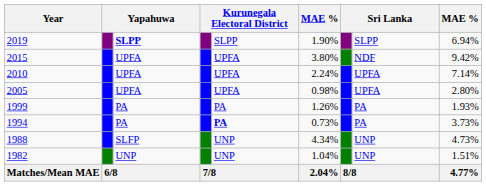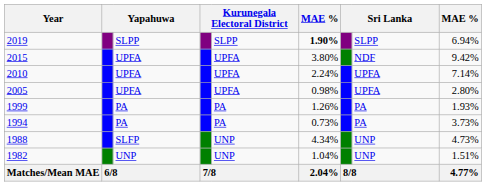2019 | column 3: bold -> normal
2019 | column 6: normal -> bold
1994 | column 5: bold -> normal
